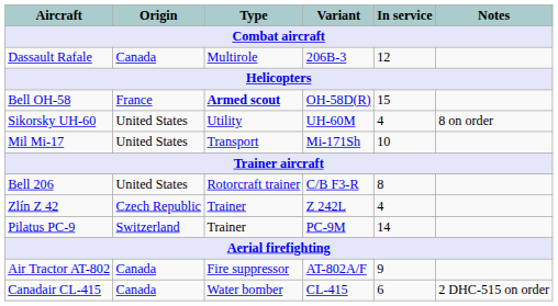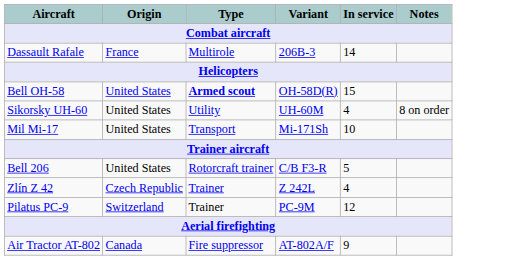Dassault Rafale | Origin: Canada -> France
Dassault Rafale | In service: 12 -> 14
Bell OH-58 | Origin: France -> United States
Bell 206 | In service: 8 -> 5
Pilatus PC-9 | In service: 14 -> 12
- row: Canadair CL-415 | Canada | Water bomber | CL-415 | 6 | 2 DHC-515 on order
